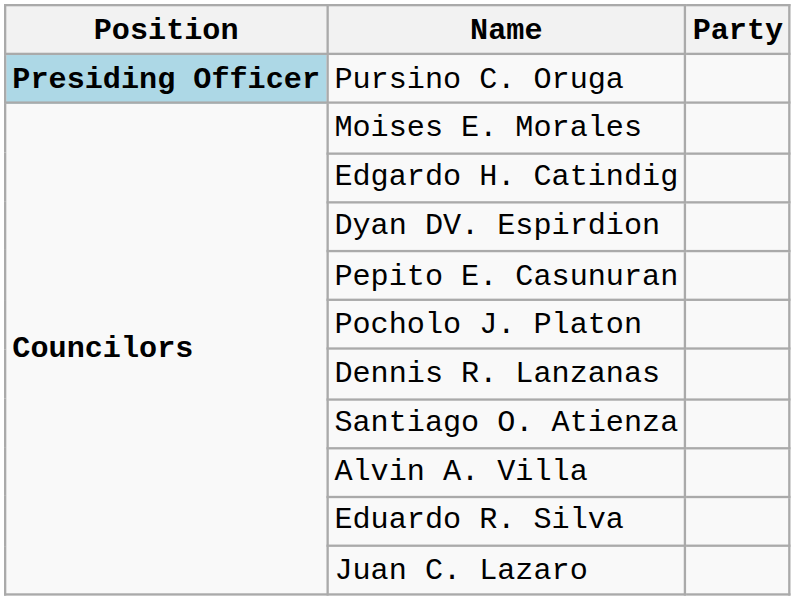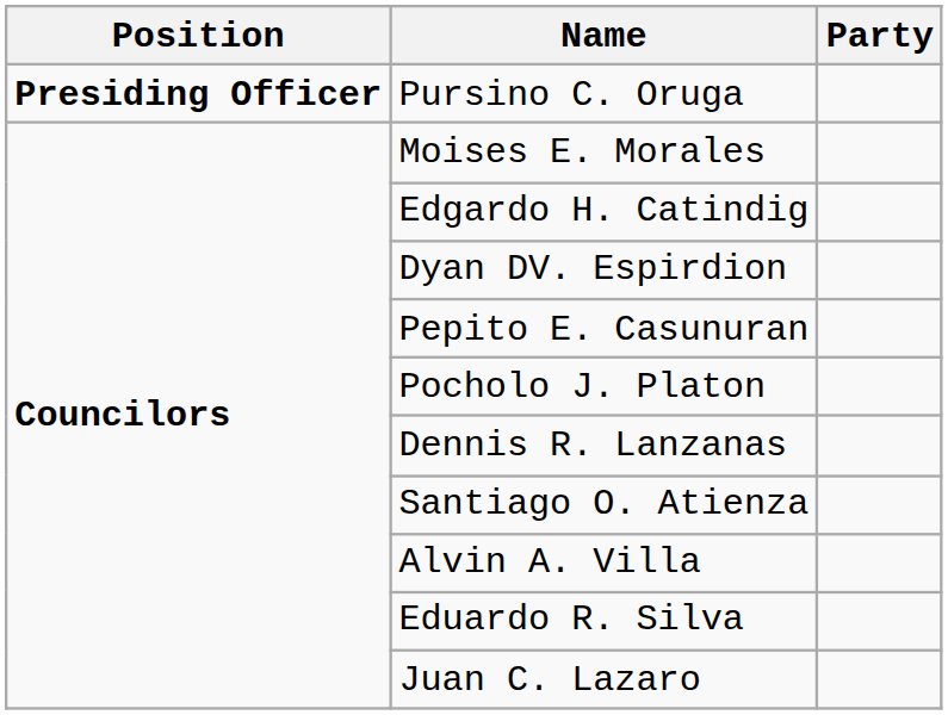Pursino C. Oruga | Position: lightblue background -> no background
